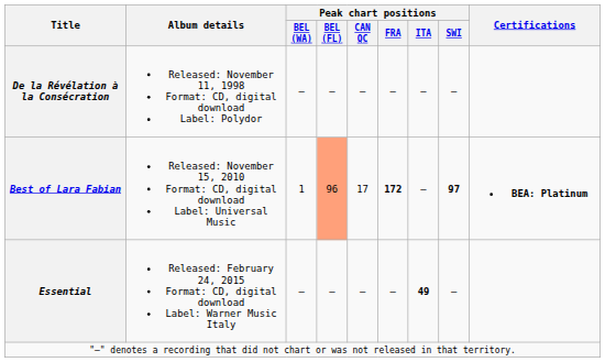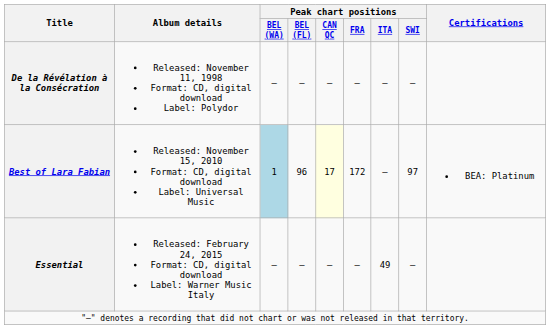Best of Lara Fabian | Peak chart positions / BEL (WA): no background -> lightblue background
Best of Lara Fabian | Peak chart positions / BEL (FL): lightsalmon background -> no background
Best of Lara Fabian | Peak chart positions / CAN QC: no background -> lightyellow background
Best of Lara Fabian | Peak chart positions / FRA: bold -> normal
Best of Lara Fabian | Peak chart positions / SWI: bold -> normal
Best of Lara Fabian | Certifications: bold -> normal
Essential | Peak chart positions / ITA: bold -> normal
